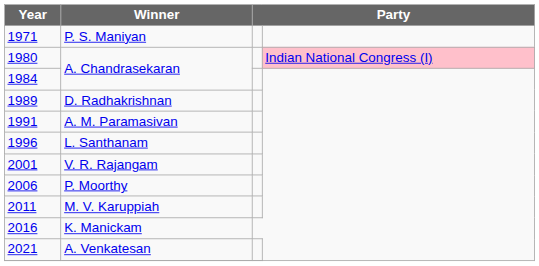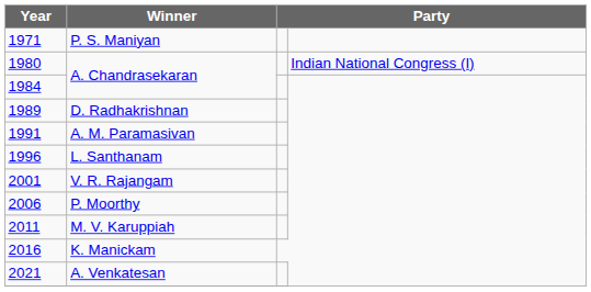1980 / A. Chandrasekaran | column 4: pink background -> no background
